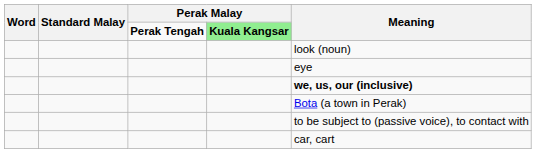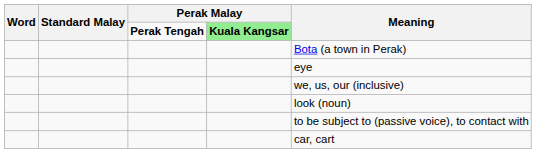row 3 | Meaning: look (noun) -> Bota (a town in Perak)
row 5 | Meaning: bold -> normal
row 6 | Meaning: Bota (a town in Perak) -> look (noun)
